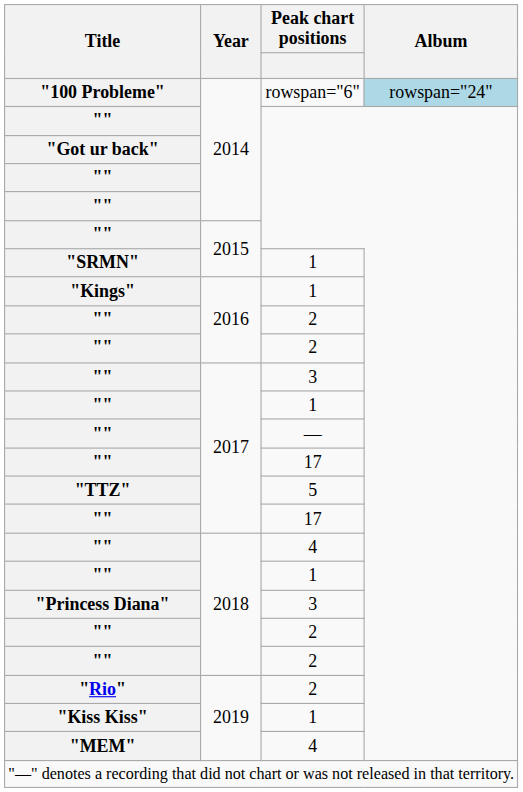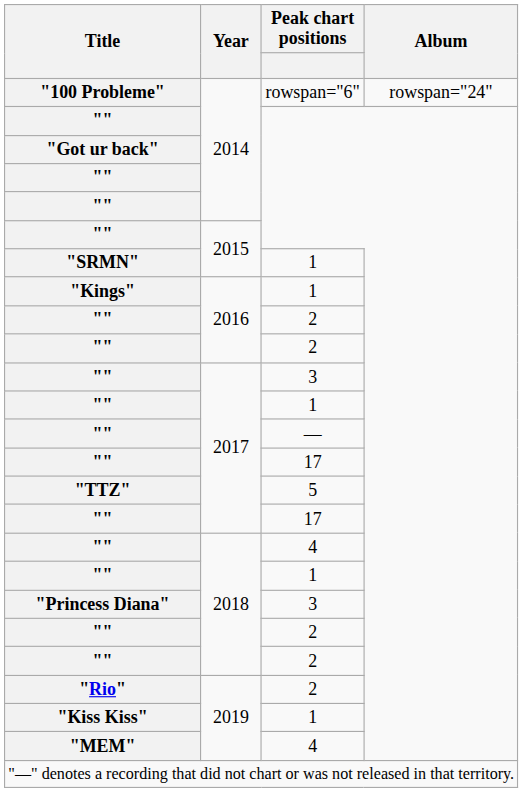"100 Probleme" | Album: lightblue background -> no background
